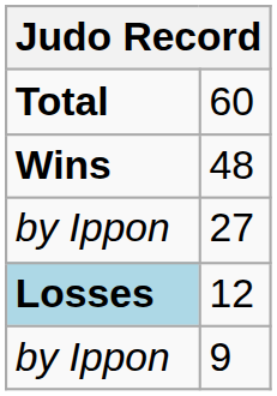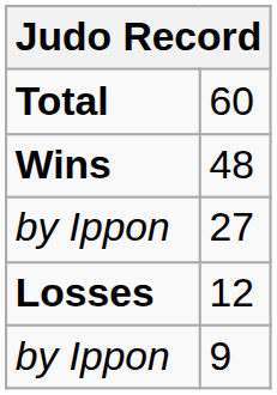12 | column 1: lightblue background -> no background
